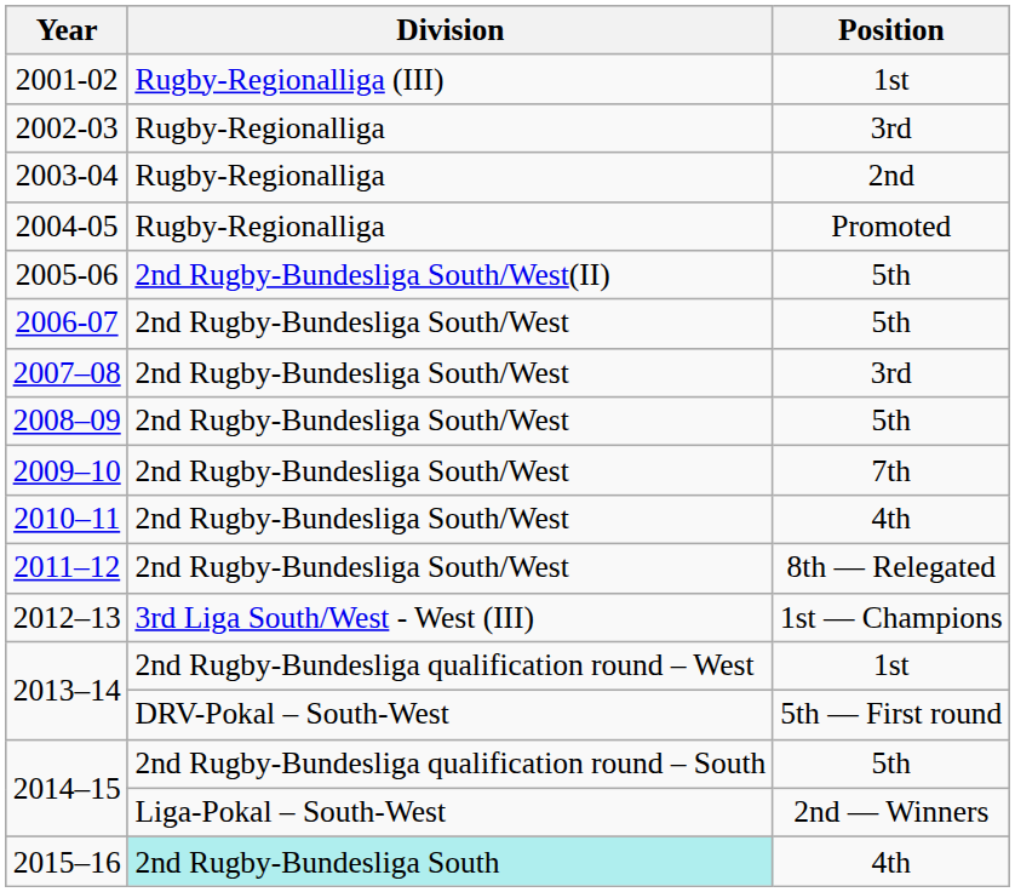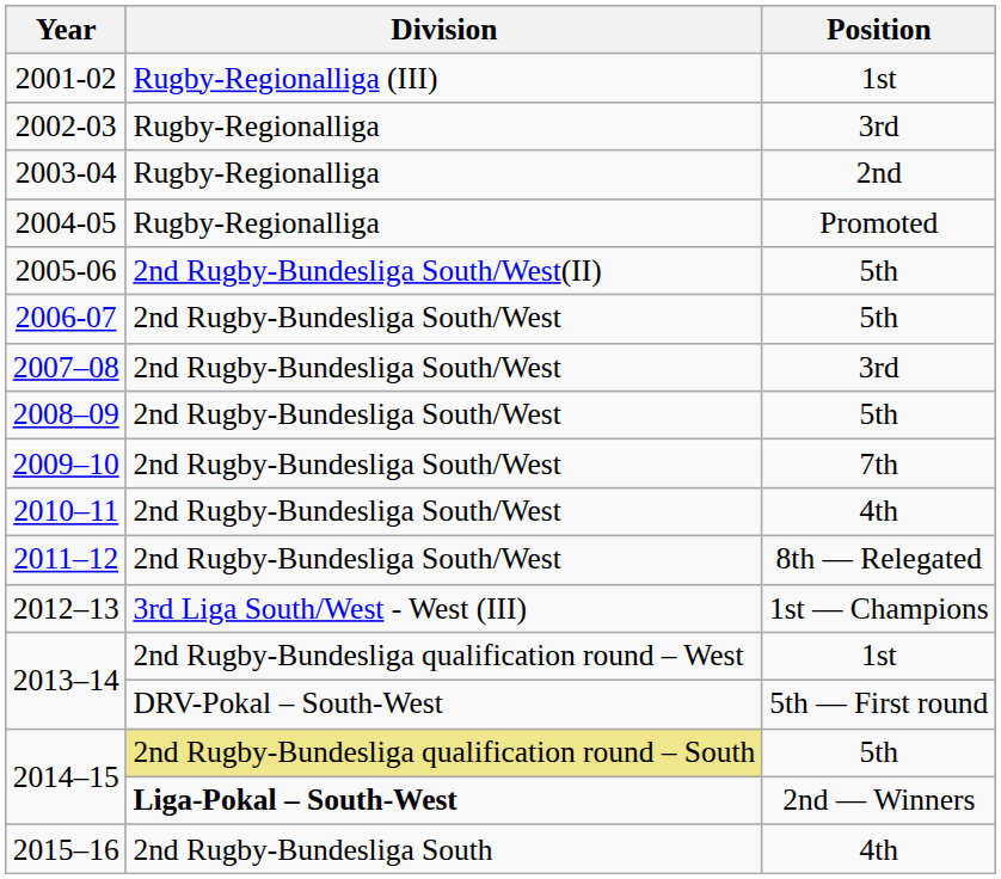2014–15 / 5th | Division: no background -> khaki background
2014–15 / 2nd — Winners | Division: normal -> bold
2015–16 | Division: paleturquoise background -> no background
